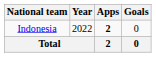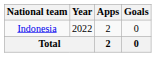Indonesia | Apps: bold -> normal
